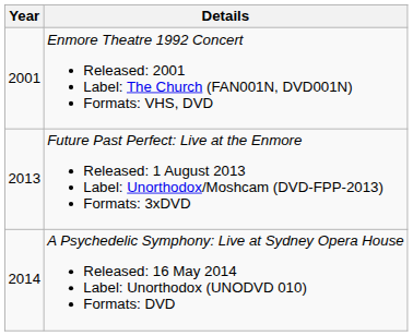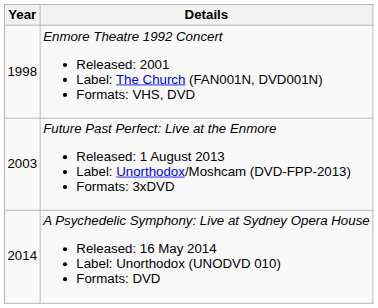row 2 | Year: 2001 -> 1998
row 3 | Year: 2013 -> 2003
